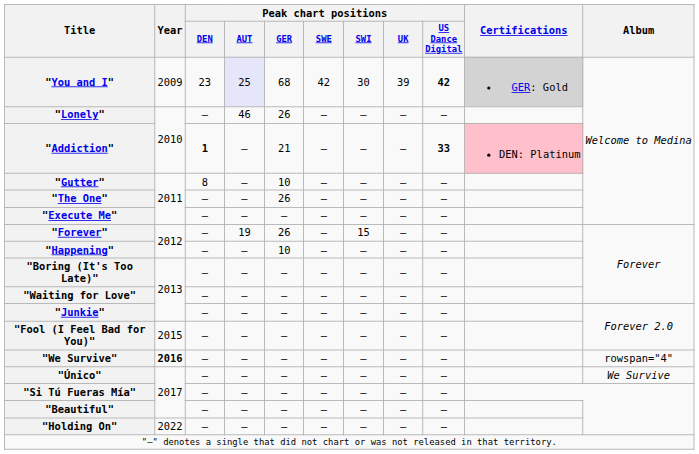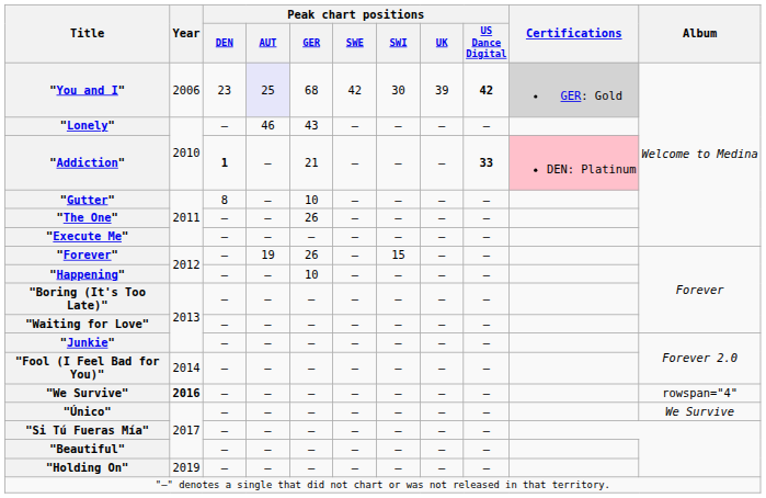"You and I" | Year: 2009 -> 2006
"Lonely" | Peak chart positions / GER: 26 -> 43
"Fool (I Feel Bad for You)" | Year: 2015 -> 2014
"Holding On" | Year: 2022 -> 2019
